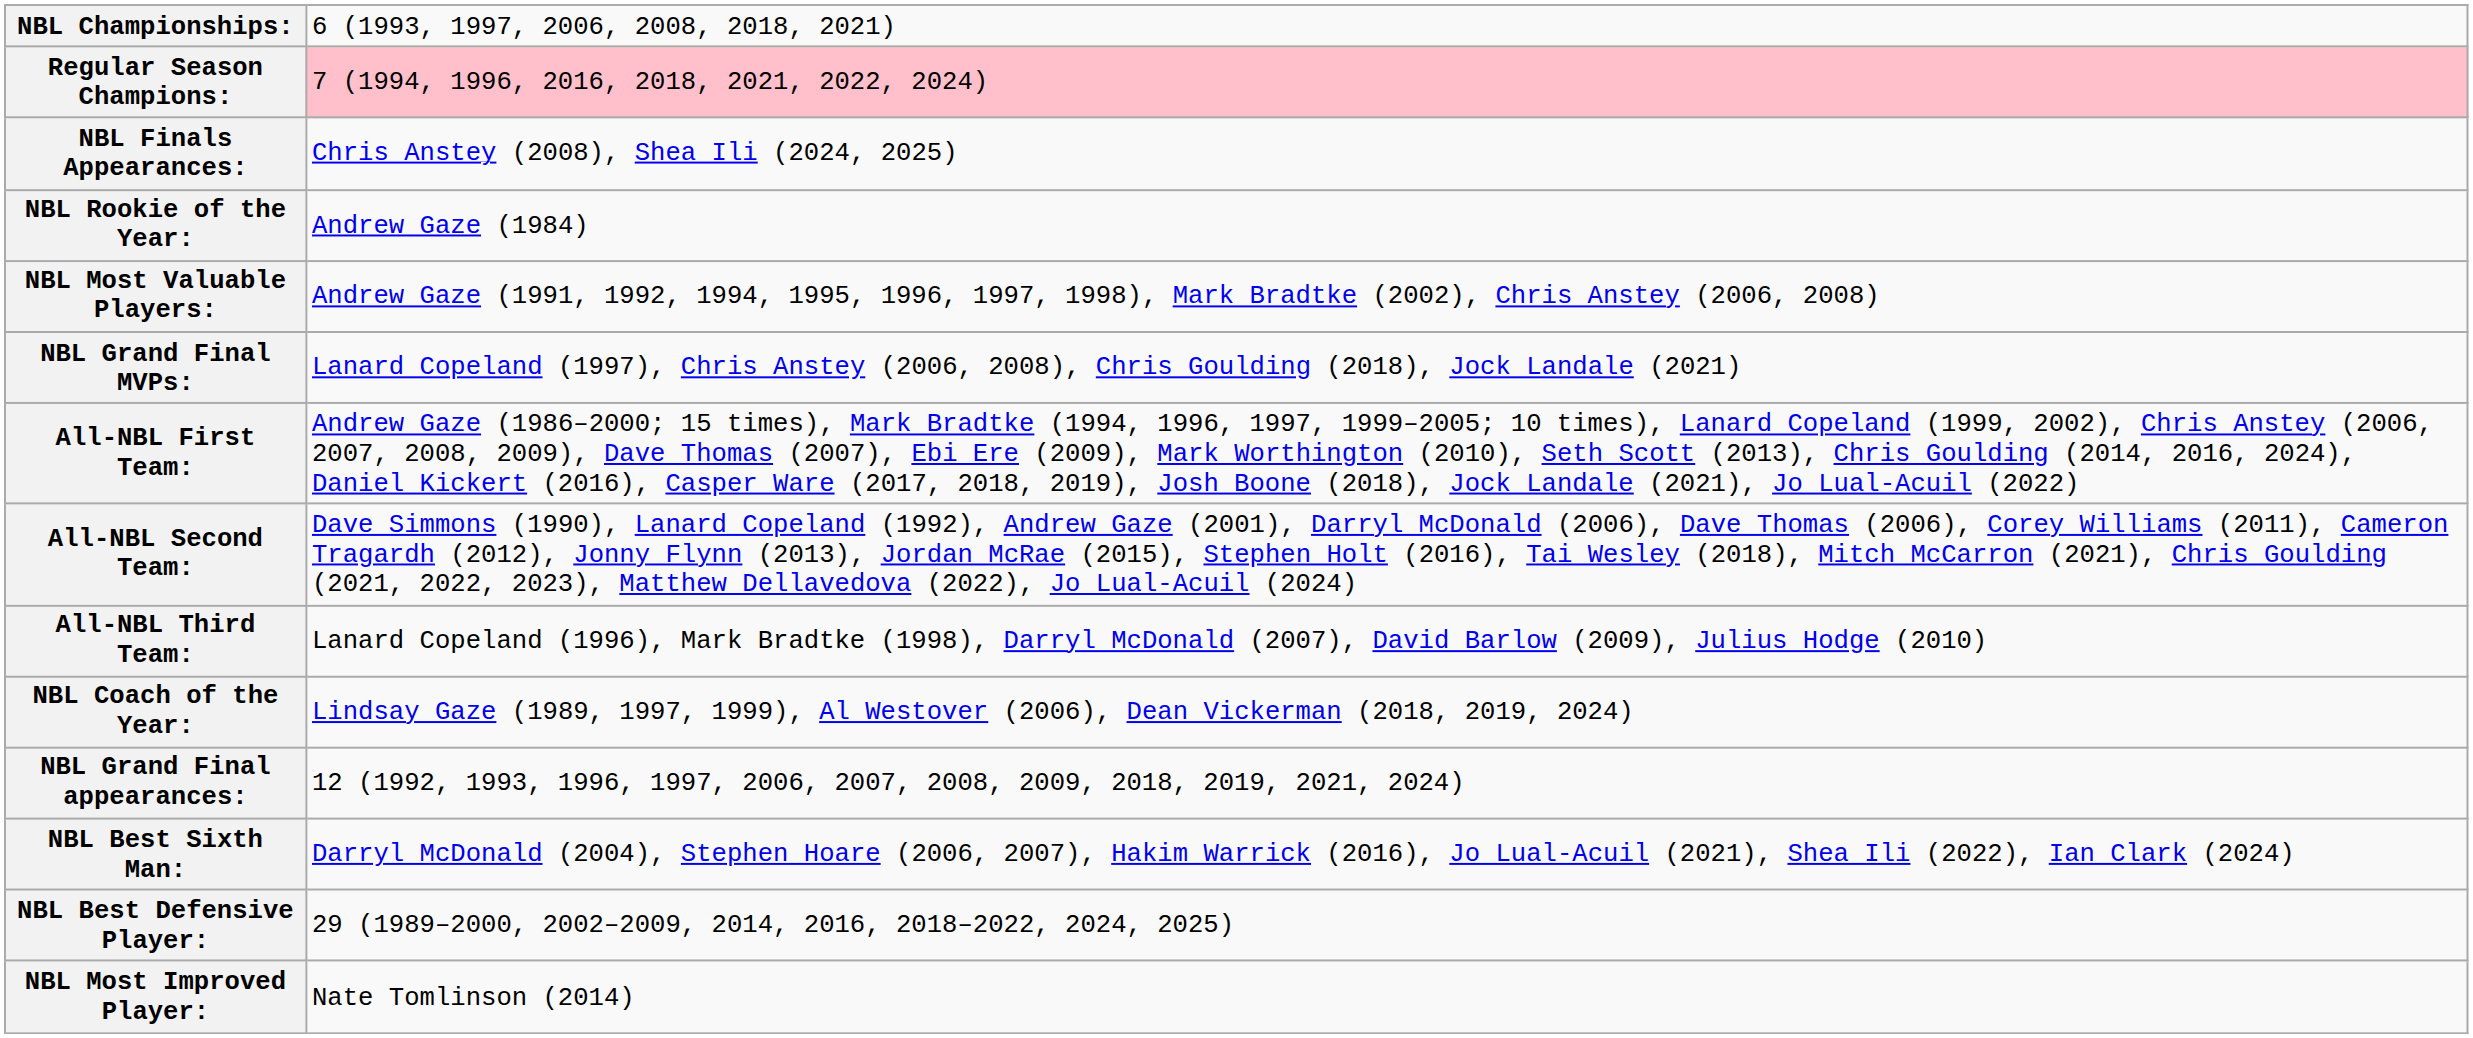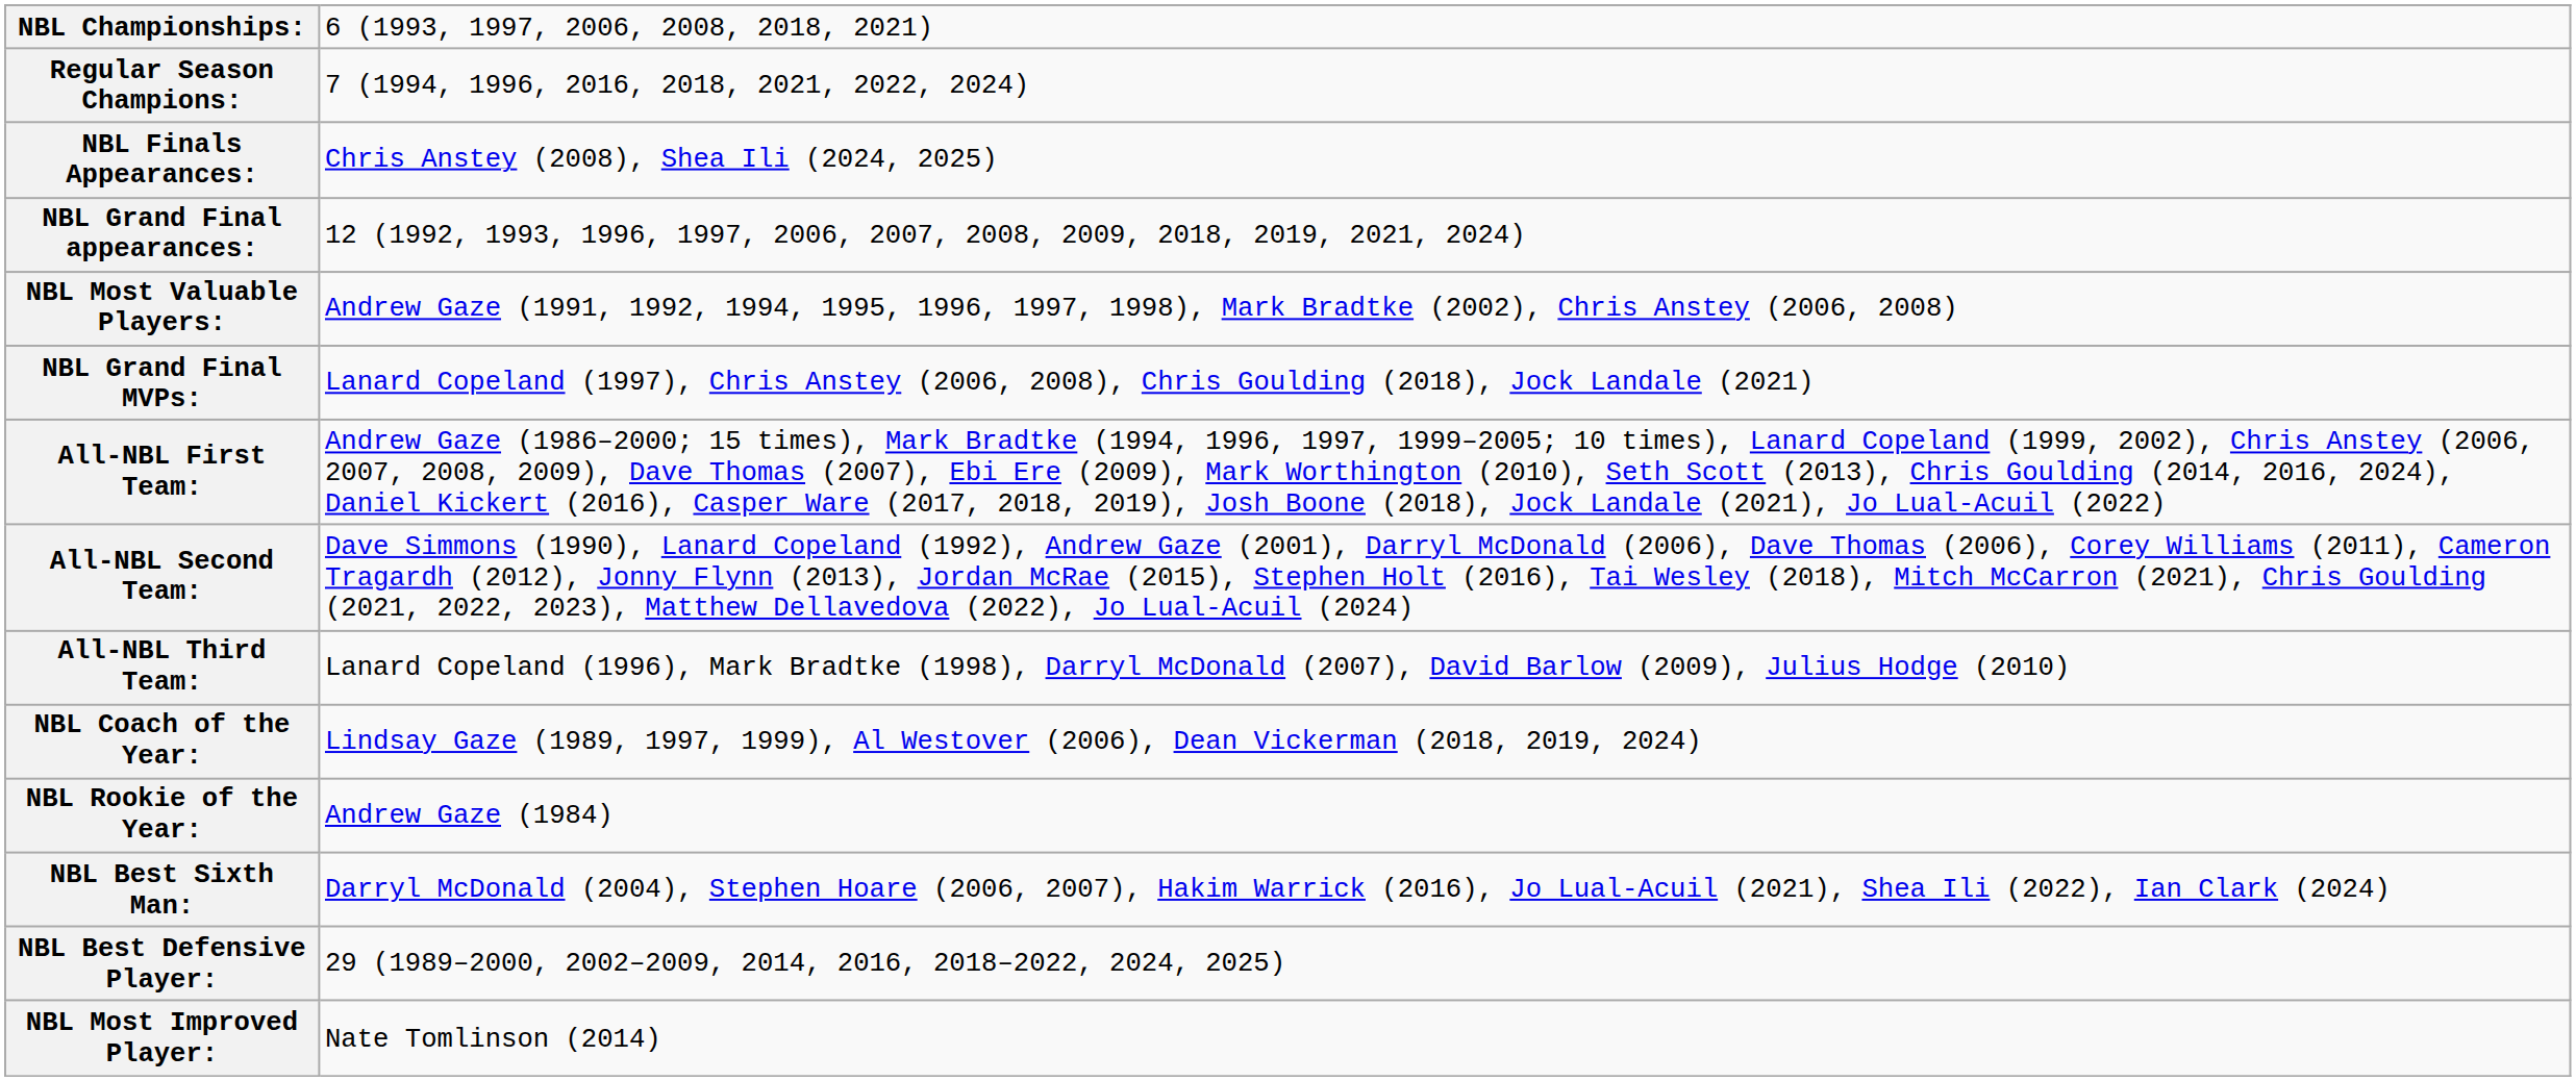Regular Season Champions: | column 2: pink background -> no background
rows swapped: NBL Grand Final appearances: <-> NBL Rookie of the Year:
